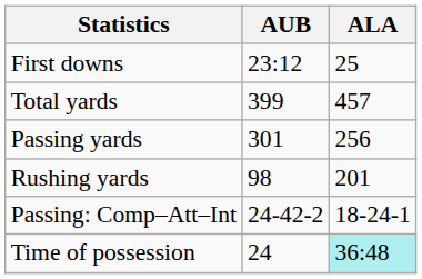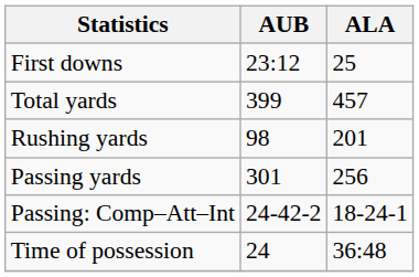rows swapped: Rushing yards <-> Passing yards
Time of possession | ALA: paleturquoise background -> no background
